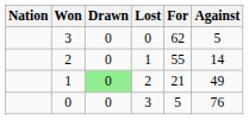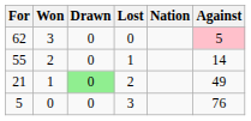columns swapped: Nation <-> For
row 2 | Against: no background -> pink background
